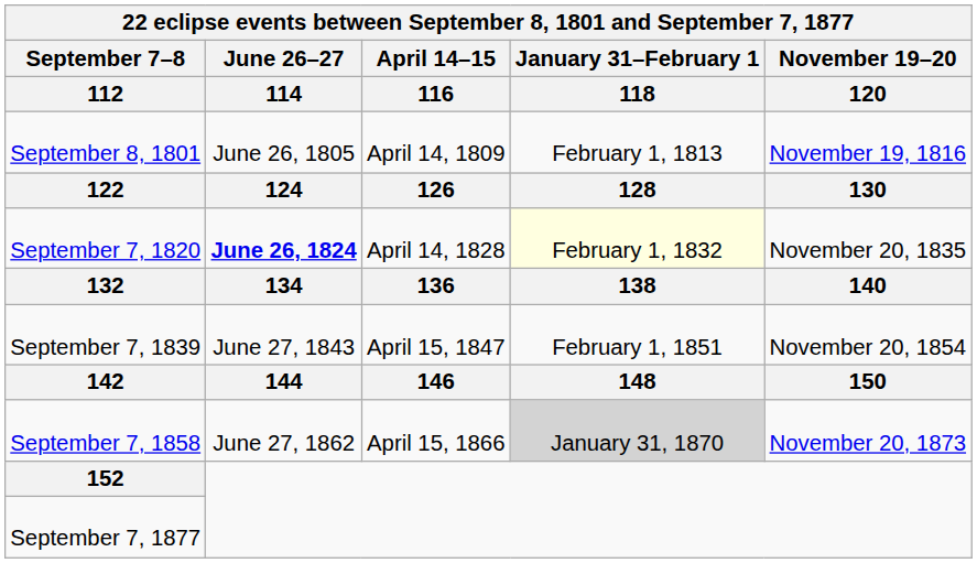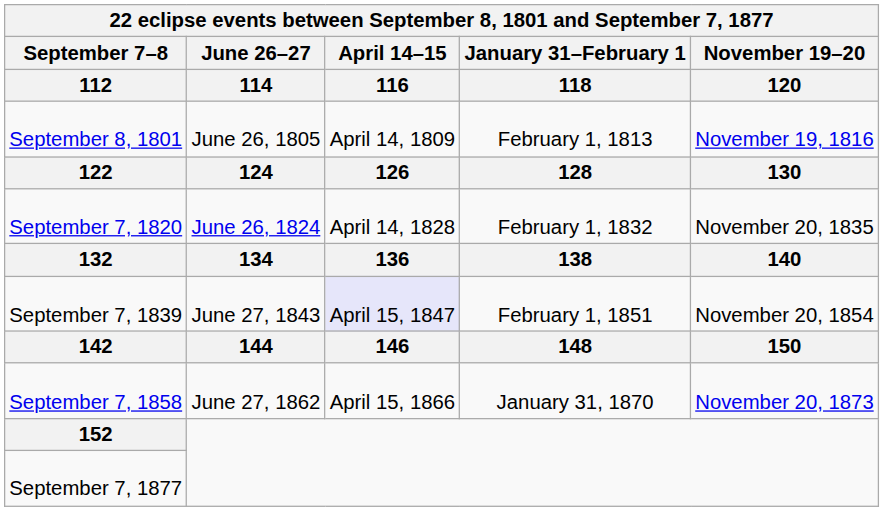September 7, 1820 | June 26–27 / 114: bold -> normal
September 7, 1820 | January 31–February 1 / 118: lightyellow background -> no background
September 7, 1839 | April 14–15 / 116: no background -> lavender background
September 7, 1858 | January 31–February 1 / 118: lightgrey background -> no background
